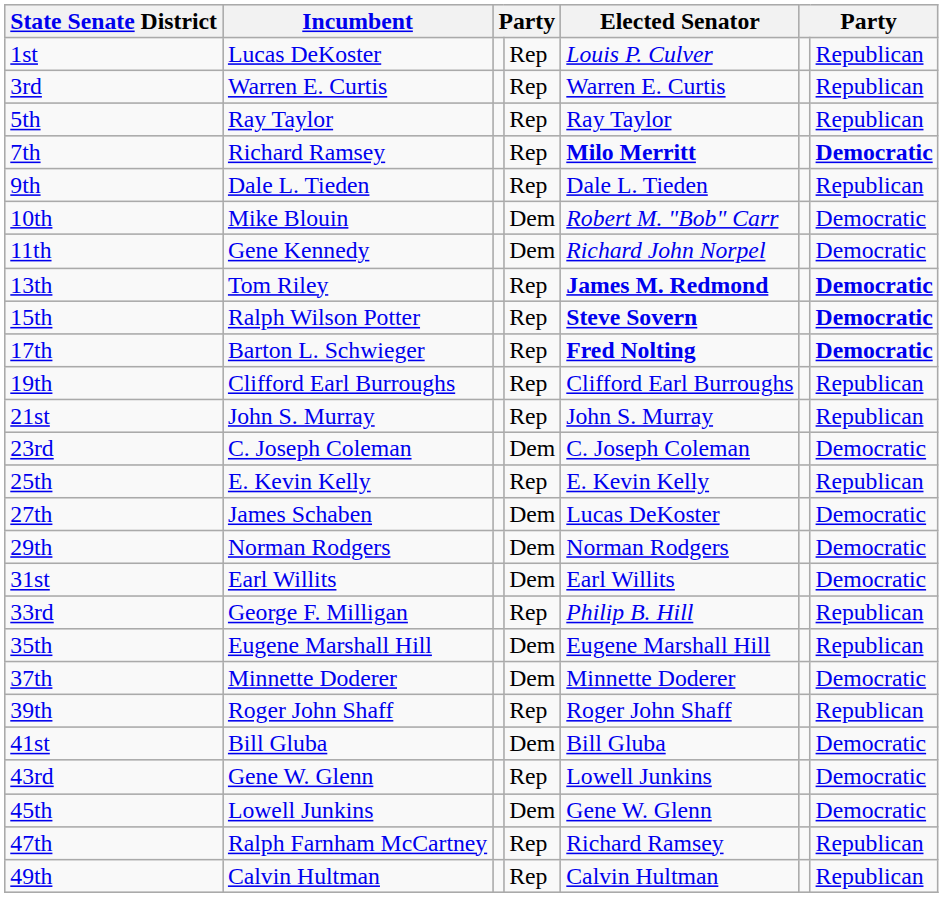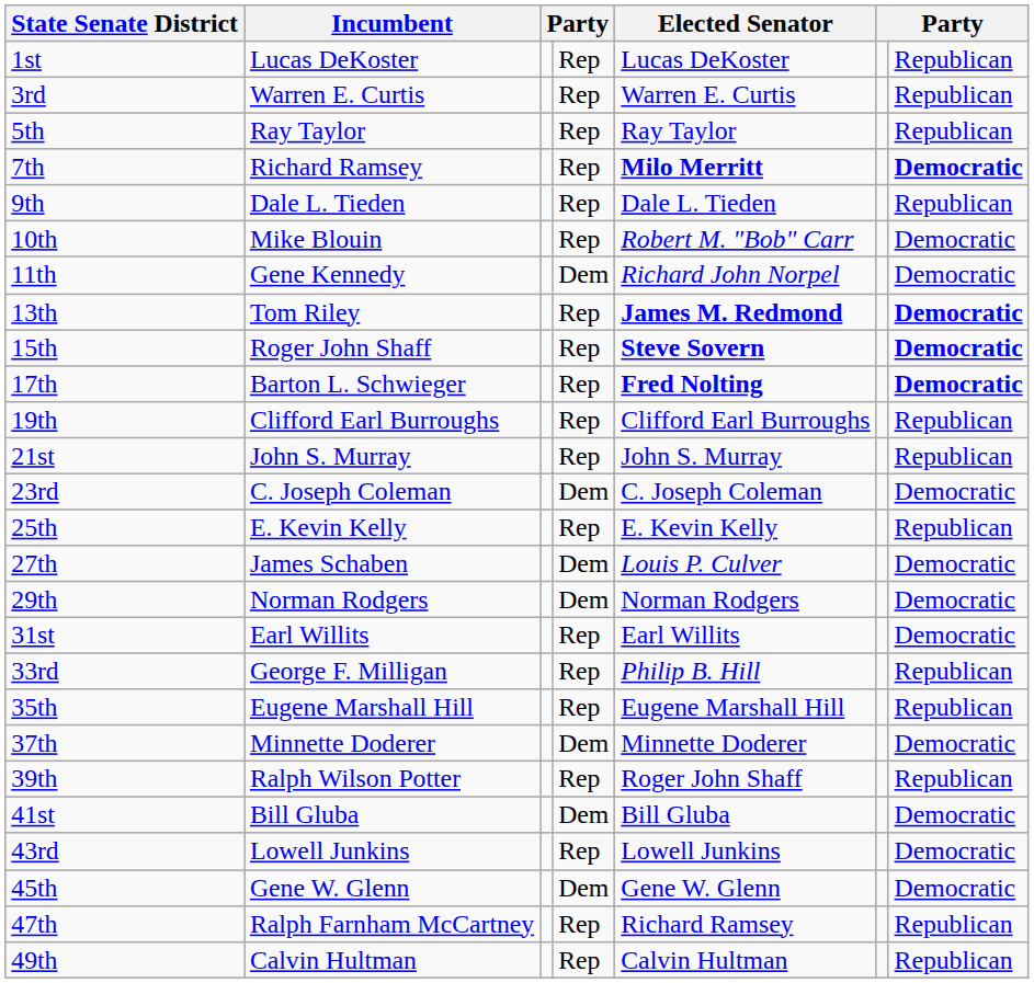1st | Elected Senator: Louis P. Culver -> Lucas DeKoster
10th | column 4: Dem -> Rep
15th | Incumbent: Ralph Wilson Potter -> Roger John Shaff
27th | Elected Senator: Lucas DeKoster -> Louis P. Culver
31st | column 4: Dem -> Rep
35th | column 4: Dem -> Rep
39th | Incumbent: Roger John Shaff -> Ralph Wilson Potter
43rd | Incumbent: Gene W. Glenn -> Lowell Junkins
45th | Incumbent: Lowell Junkins -> Gene W. Glenn
